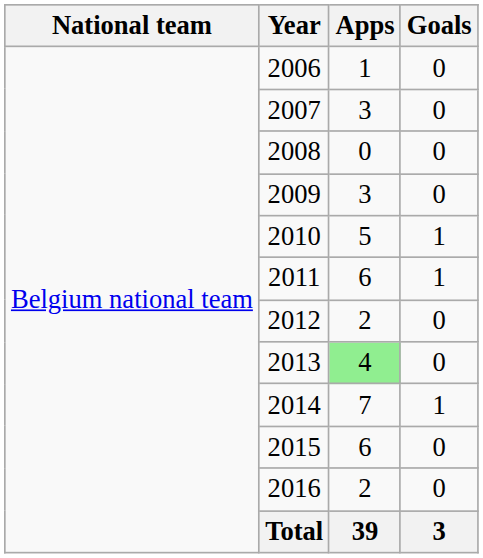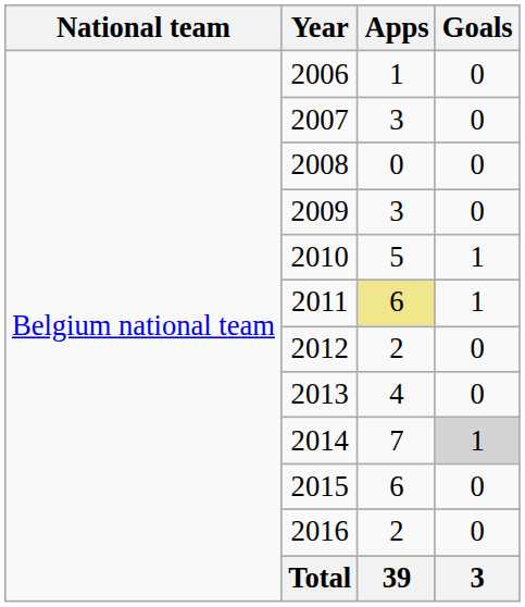2011 | Apps: no background -> khaki background
2013 | Apps: lightgreen background -> no background
2014 | Goals: no background -> lightgrey background
